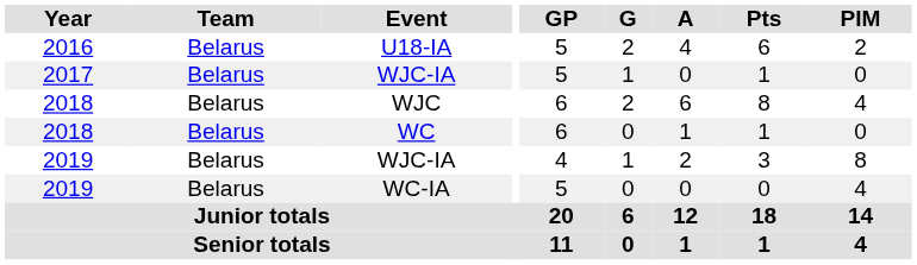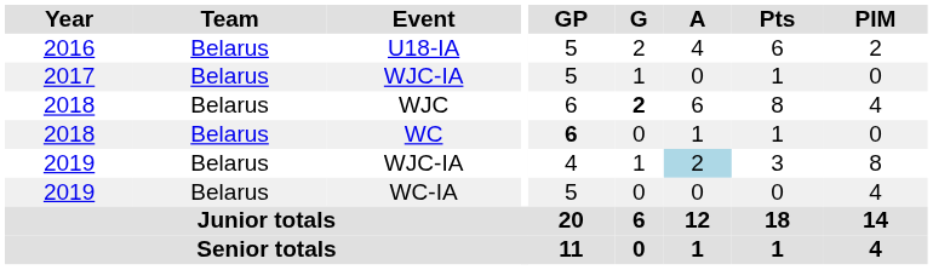WJC | G: normal -> bold
WC | GP: normal -> bold
2019 / WJC-IA | A: no background -> lightblue background
